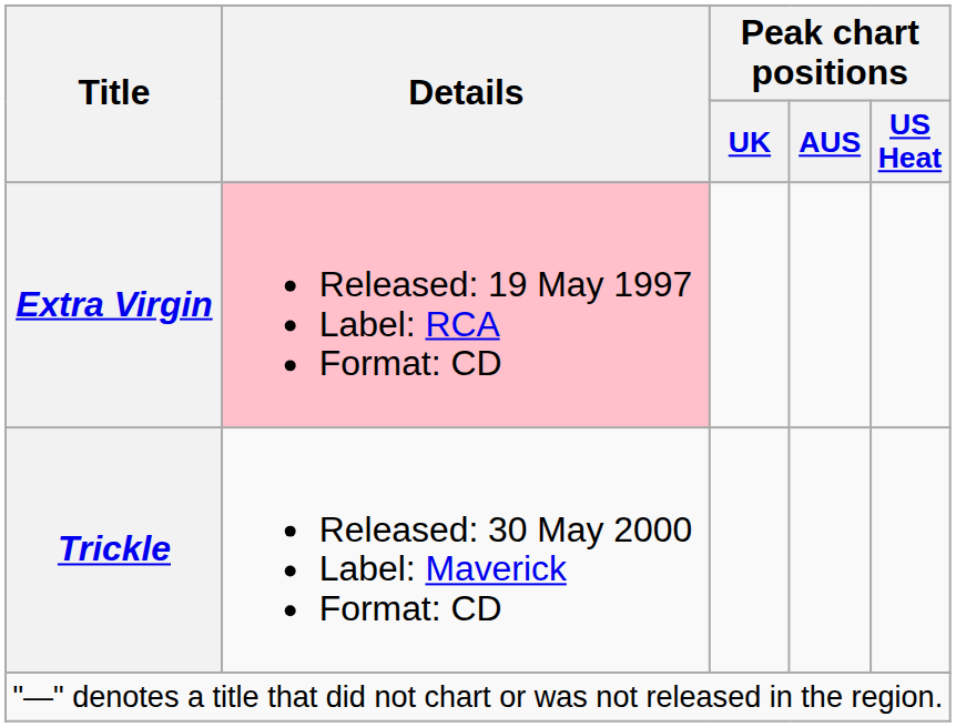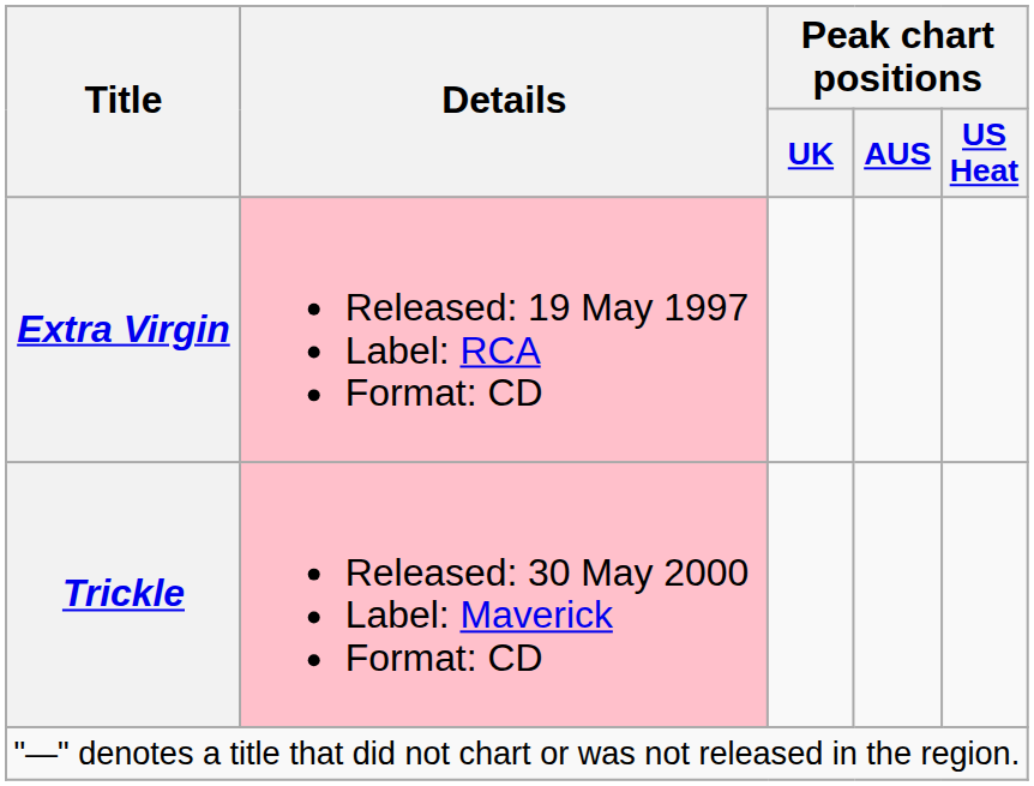Trickle | Details: no background -> pink background
